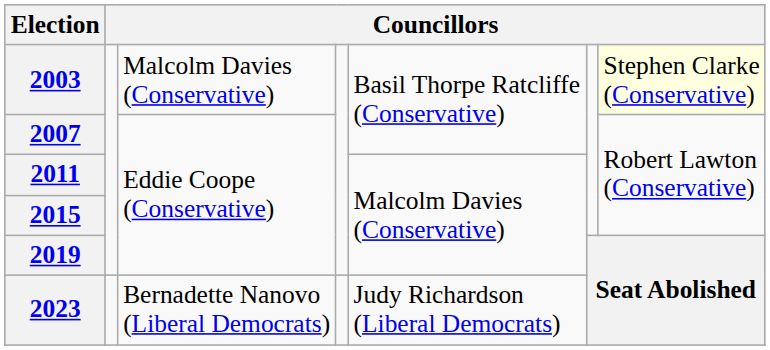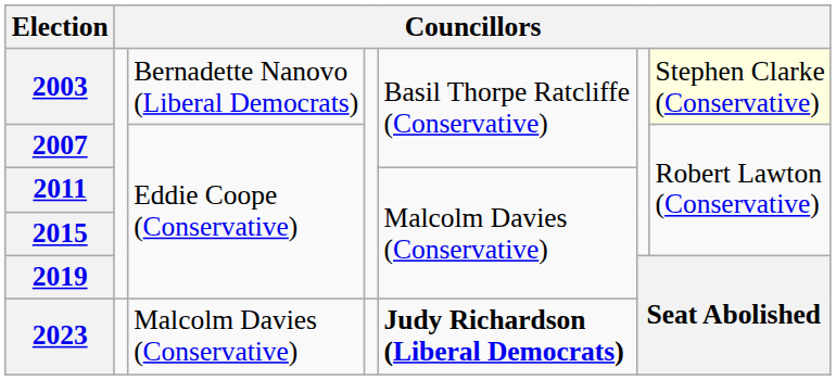2003 | column 3: Malcolm Davies (Conservative) -> Bernadette Nanovo (Liberal Democrats)
2023 | column 3: Bernadette Nanovo (Liberal Democrats) -> Malcolm Davies (Conservative)
2023 | column 5: normal -> bold
